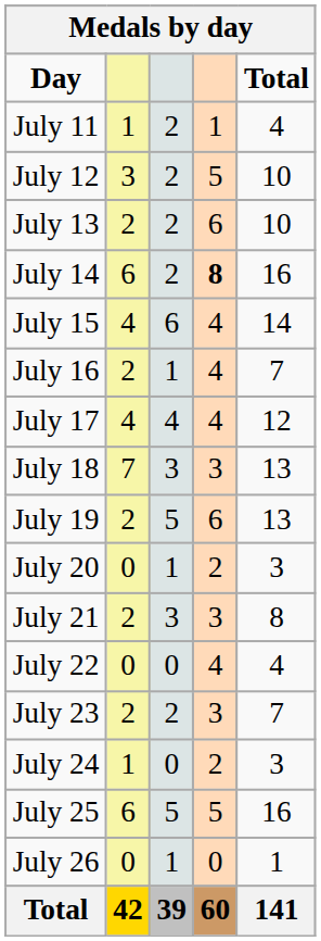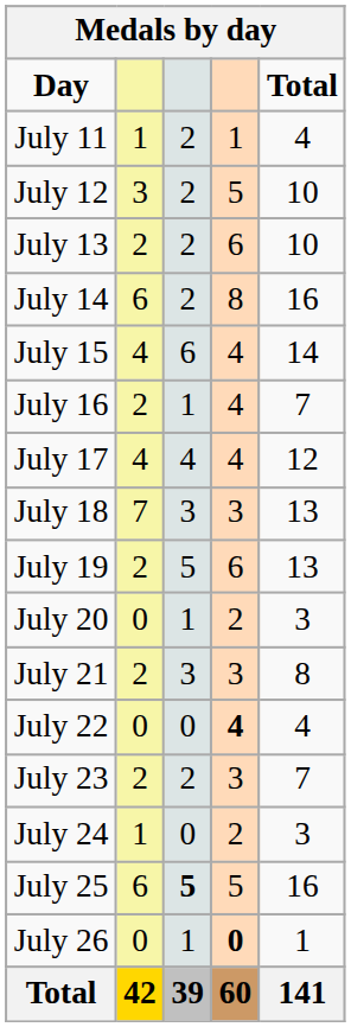July 14 | column 4: bold -> normal
July 22 | column 4: normal -> bold
July 25 | column 3: normal -> bold
July 26 | column 4: normal -> bold
